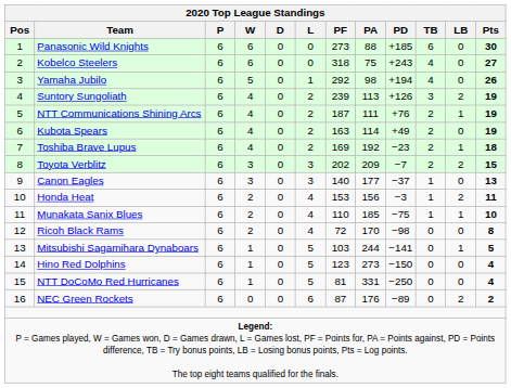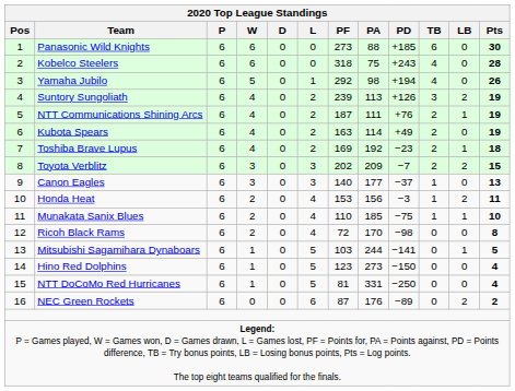Kobelco Steelers | Pts: 27 -> 28
